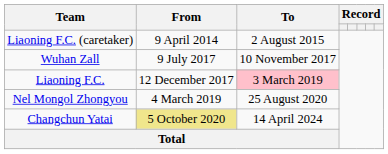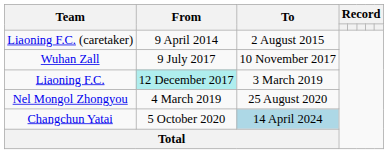Liaoning F.C. | From: no background -> paleturquoise background
Liaoning F.C. | To: pink background -> no background
Changchun Yatai | From: khaki background -> no background
Changchun Yatai | To: no background -> lightblue background
